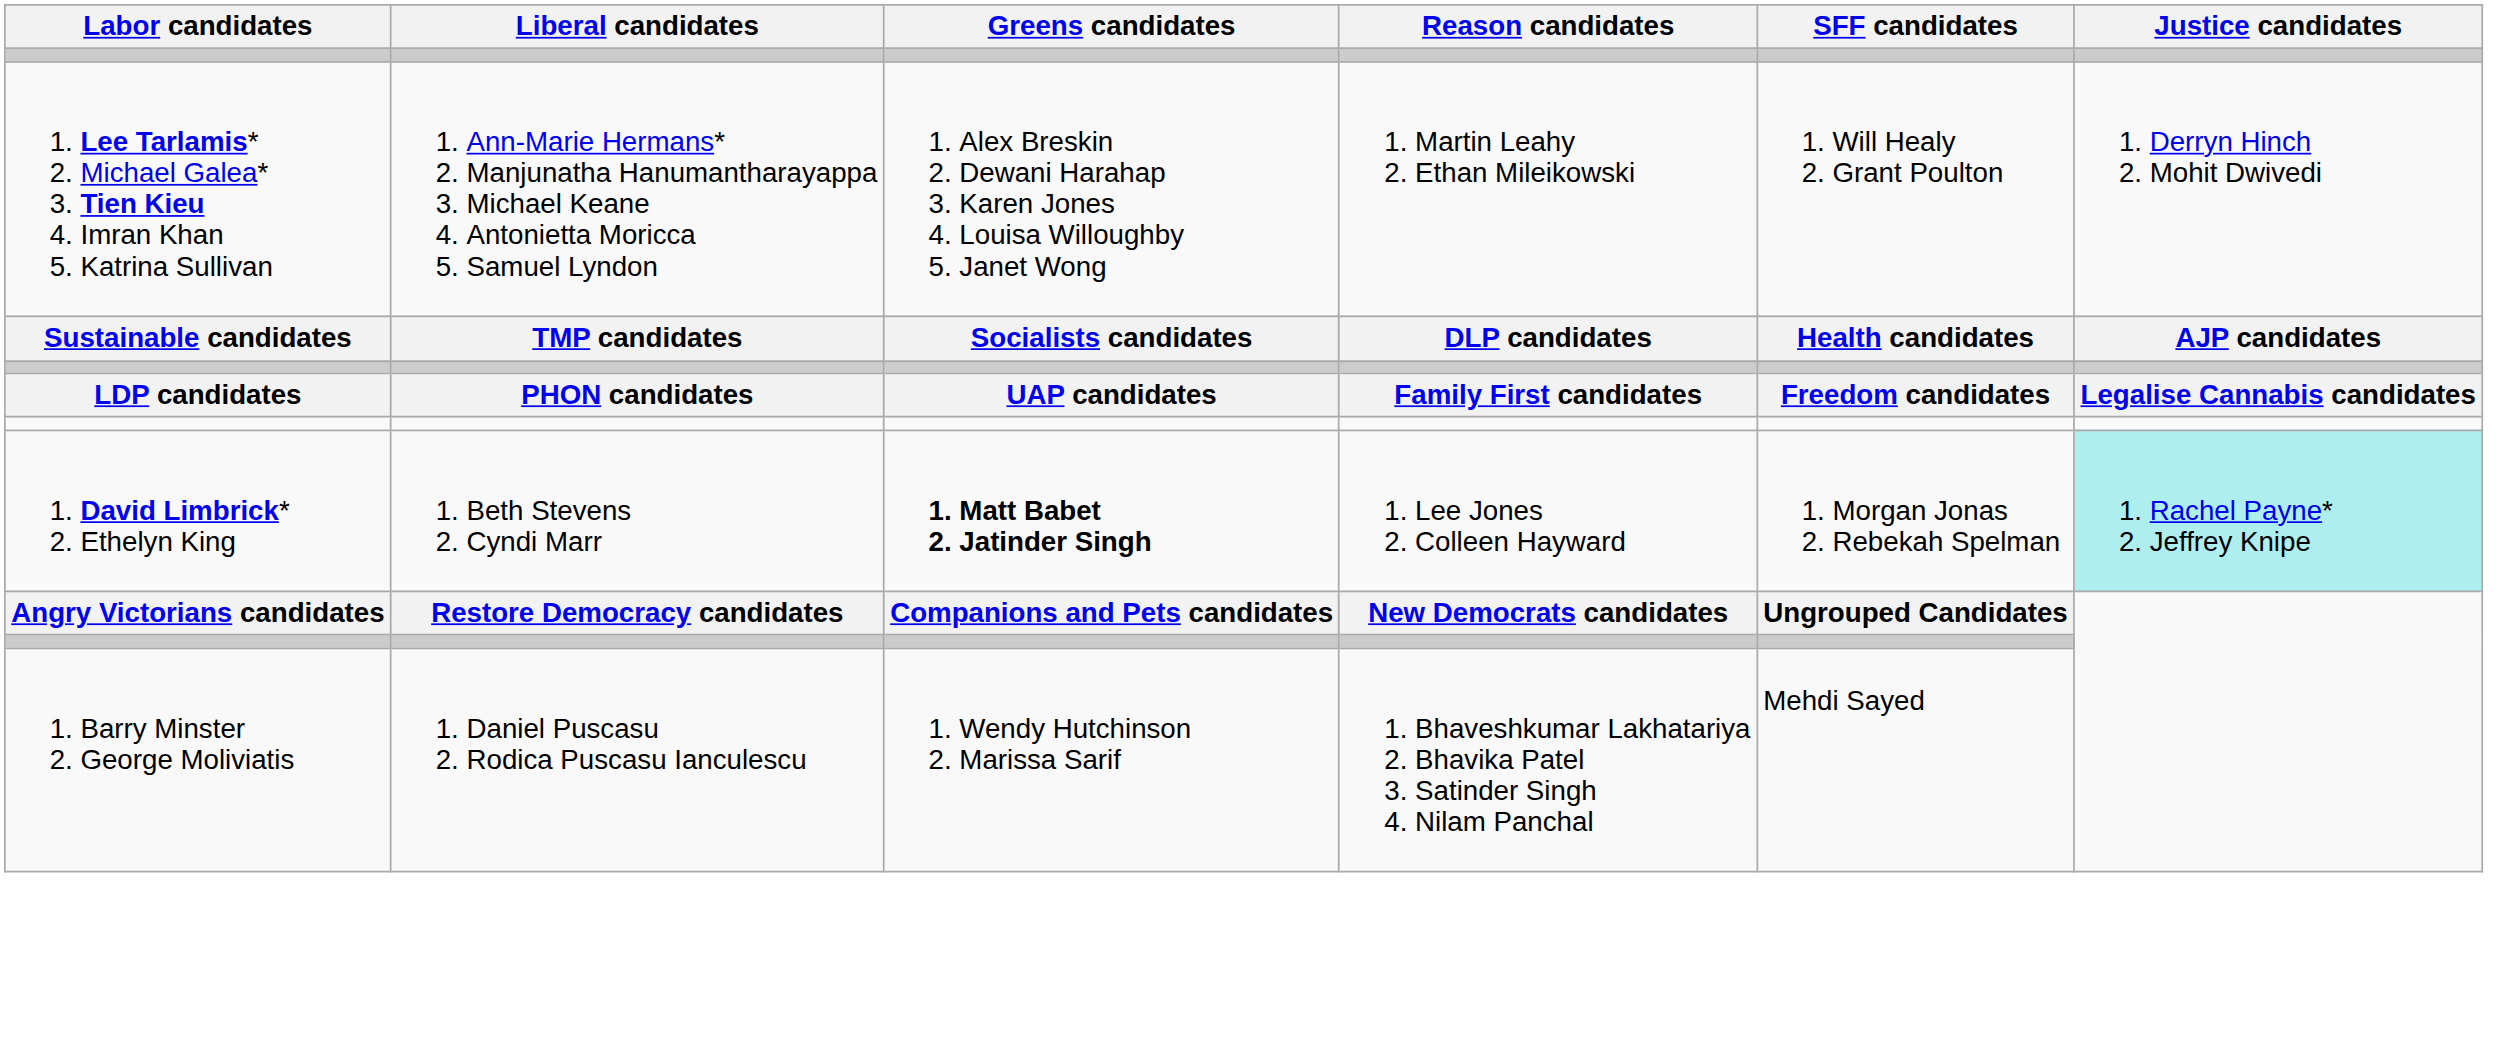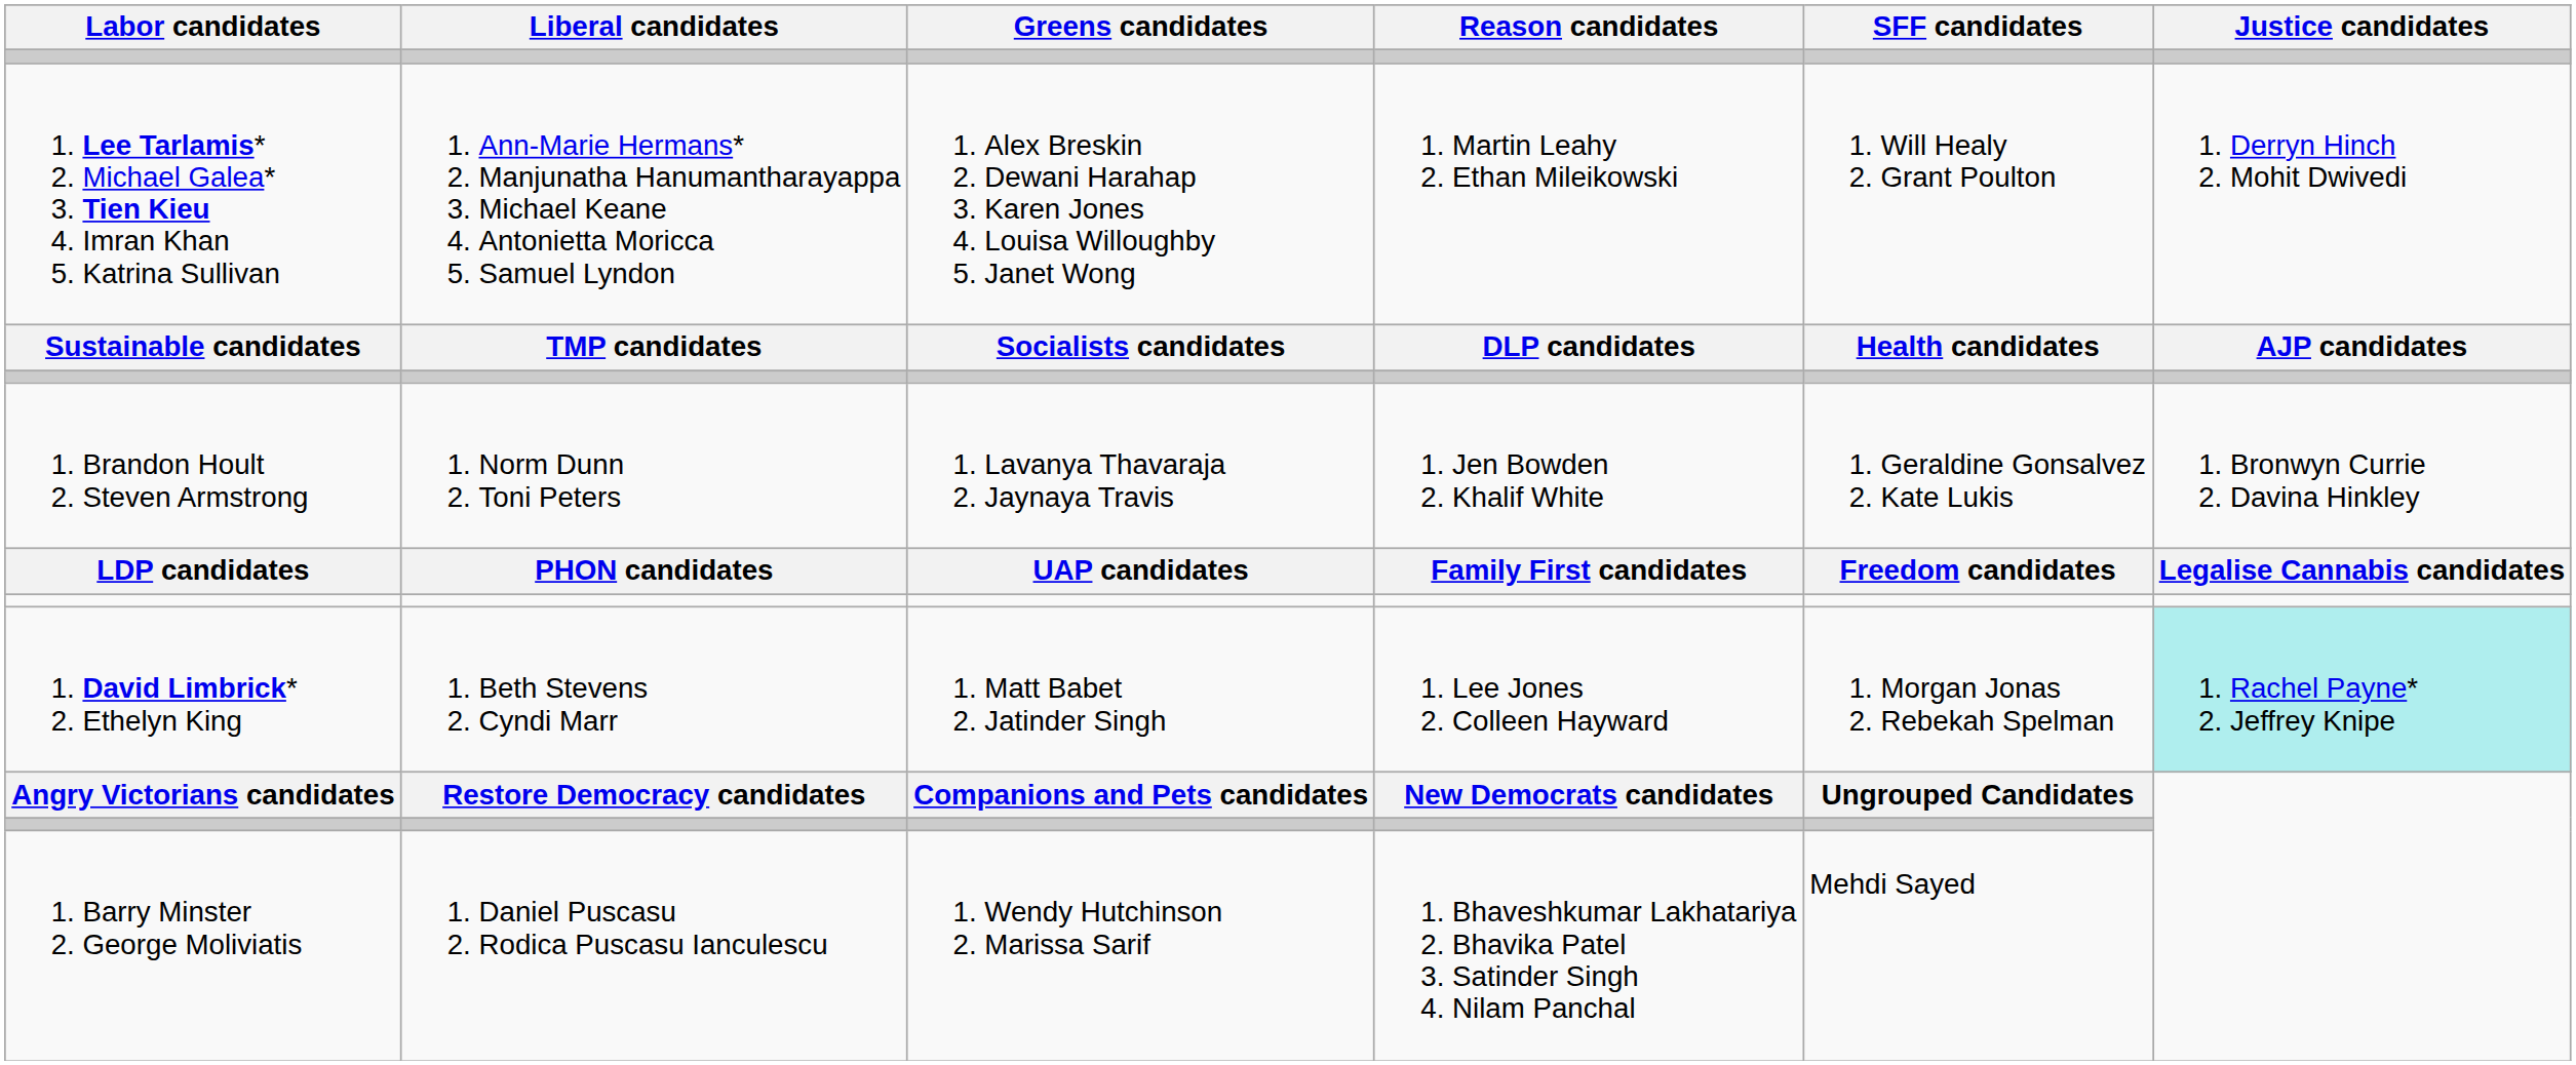+ row: Brandon Hoult Steven Armstrong | Norm Dunn Toni Peters | Lavanya Thavaraja Jaynaya Travis | Jen Bowden Khalif White | Geraldine Gonsalvez Kate Lukis | Bronwyn Currie Davina Hinkley
David Limbrick* Ethelyn King | Greens candidates: bold -> normal
